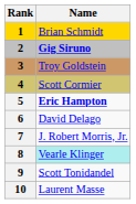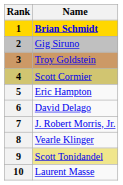Brian Schmidt | Name: normal -> bold
Gig Siruno | Name: bold -> normal
Eric Hampton | Name: bold -> normal
Vearle Klinger | Name: paleturquoise background -> no background
Scott Tonidandel | Name: no background -> khaki background
